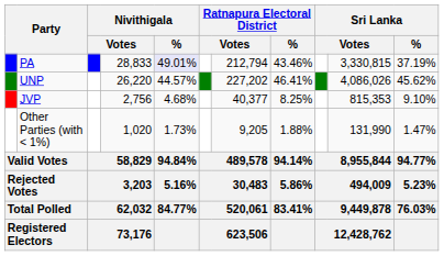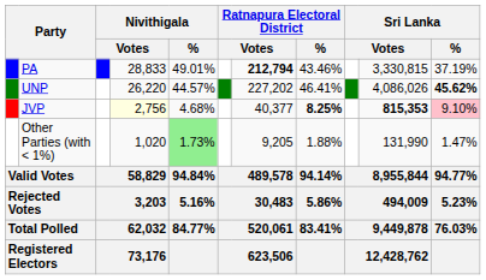PA | Nivithigala / %: lavender background -> no background
PA | column 7: normal -> bold
UNP | Sri Lanka / %: normal -> bold
JVP | column 4: no background -> lightyellow background
JVP | Ratnapura Electoral District / %: normal -> bold
JVP | column 10: normal -> bold
JVP | Sri Lanka / %: no background -> pink background
Other Parties (with < 1%) | Nivithigala / %: no background -> lightgreen background
